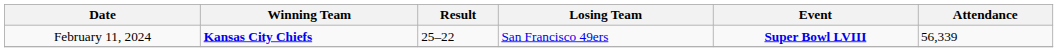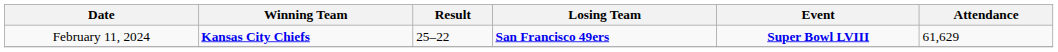February 11, 2024 | Losing Team: normal -> bold
February 11, 2024 | Attendance: 56,339 -> 61,629
